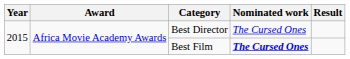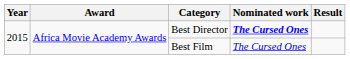Best Director | Nominated work: normal -> bold
Best Film | Nominated work: bold -> normal
